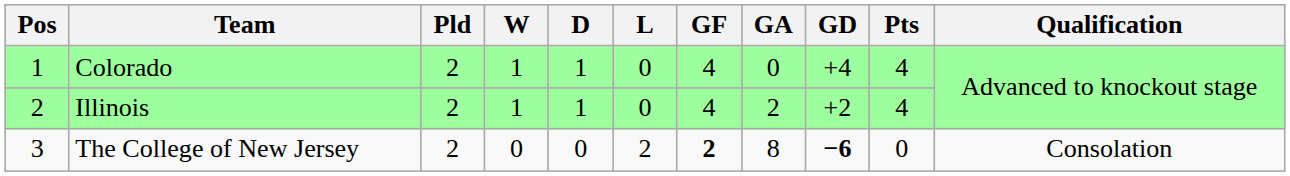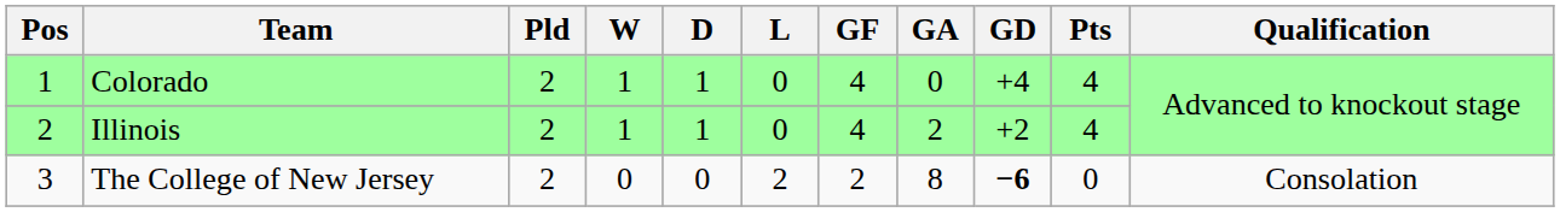The College of New Jersey | GF: bold -> normal
